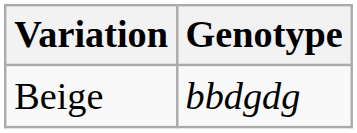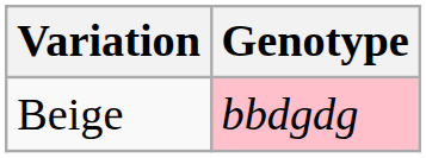Beige | Genotype: no background -> pink background
